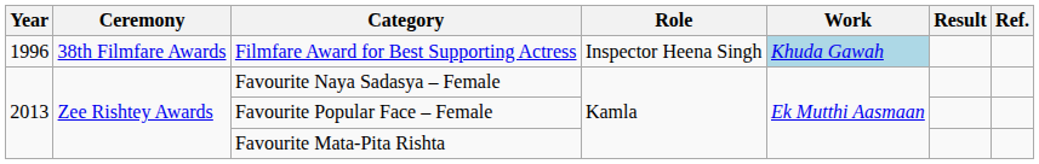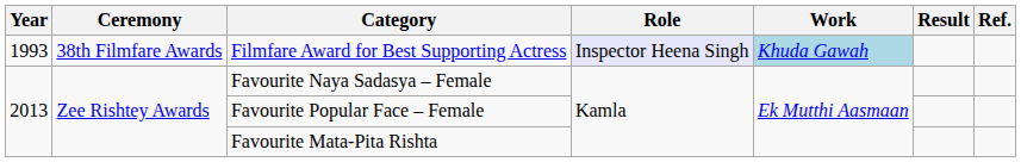Filmfare Award for Best Supporting Actress | Year: 1996 -> 1993
Filmfare Award for Best Supporting Actress | Role: no background -> lavender background
